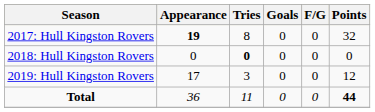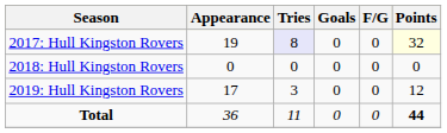2017: Hull Kingston Rovers | Appearance: bold -> normal
2017: Hull Kingston Rovers | Tries: no background -> lavender background
2017: Hull Kingston Rovers | Points: no background -> lightyellow background
2018: Hull Kingston Rovers | Tries: bold -> normal
